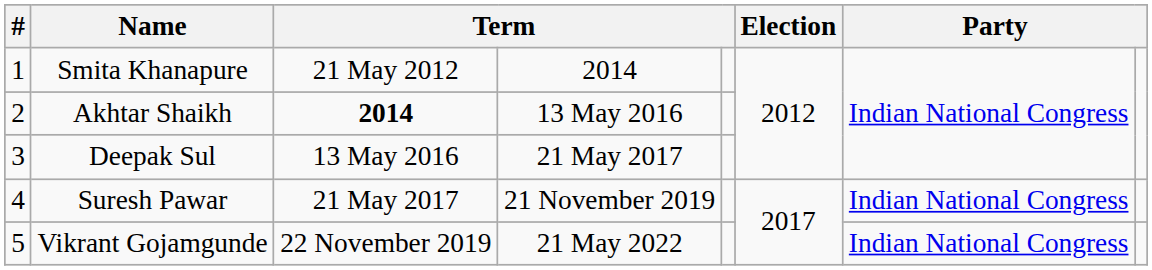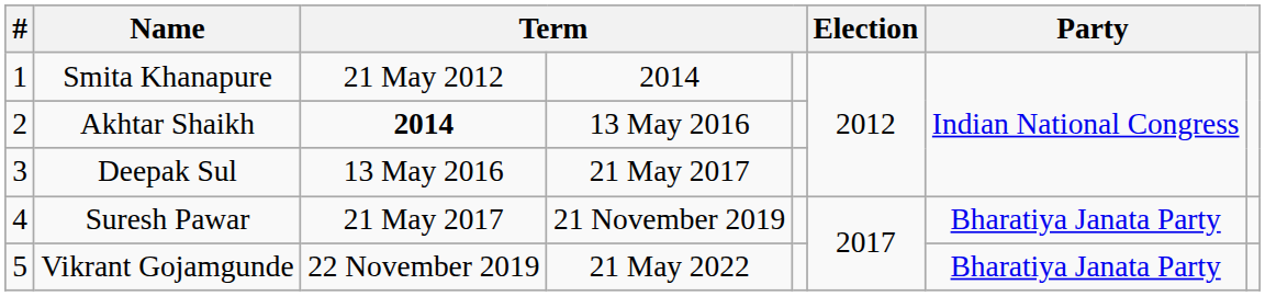Suresh Pawar | column 7: Indian National Congress -> Bharatiya Janata Party
Vikrant Gojamgunde | column 7: Indian National Congress -> Bharatiya Janata Party
